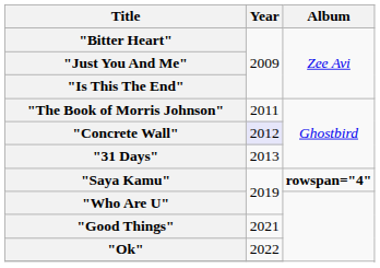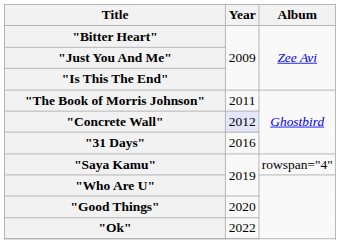"31 Days" | Year: 2013 -> 2016
"Saya Kamu" | Album: bold -> normal
"Good Things" | Year: 2021 -> 2020
